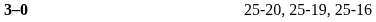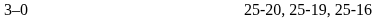row 1 | column 1: bold -> normal
